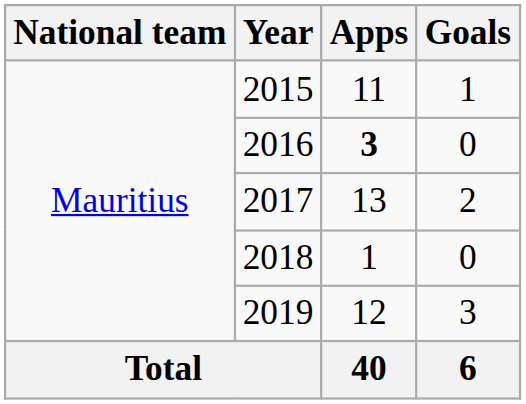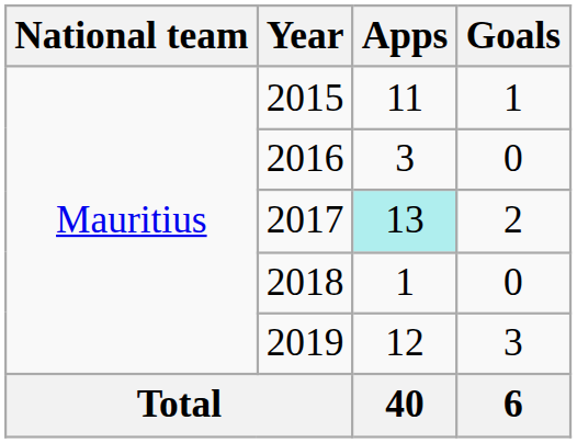2016 | Apps: bold -> normal
2017 | Apps: no background -> paleturquoise background
